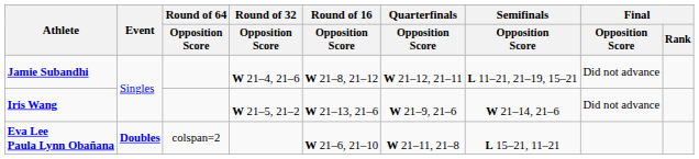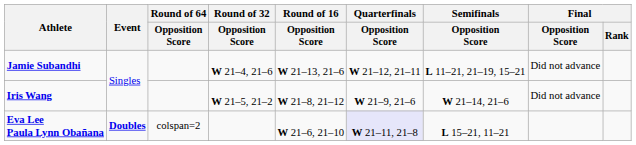Jamie Subandhi | Round of 16 / Opposition Score: W 21–8, 21–12 -> W 21–13, 21–6
Iris Wang | Round of 16 / Opposition Score: W 21–13, 21–6 -> W 21–8, 21–12
Eva Lee Paula Lynn Obañana | Quarterfinals / Opposition Score: no background -> lavender background
